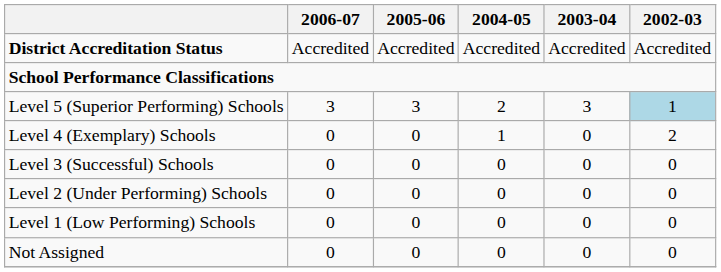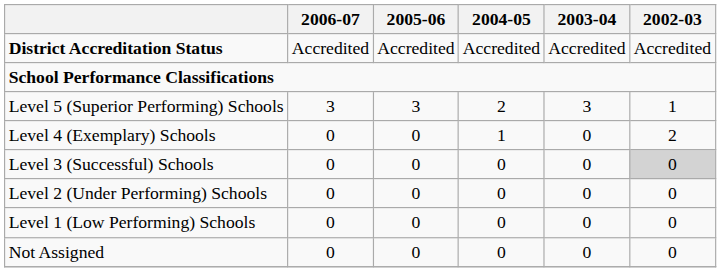Level 5 (Superior Performing) Schools | 2002-03: lightblue background -> no background
Level 3 (Successful) Schools | 2002-03: no background -> lightgrey background
